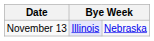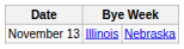November 13 | column 2: lavender background -> no background
